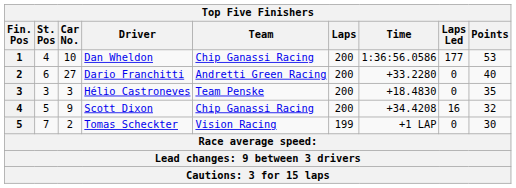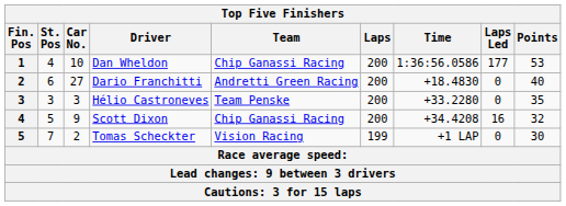Dario Franchitti | Time: +33.2280 -> +18.4830
Hélio Castroneves | Time: +18.4830 -> +33.2280
